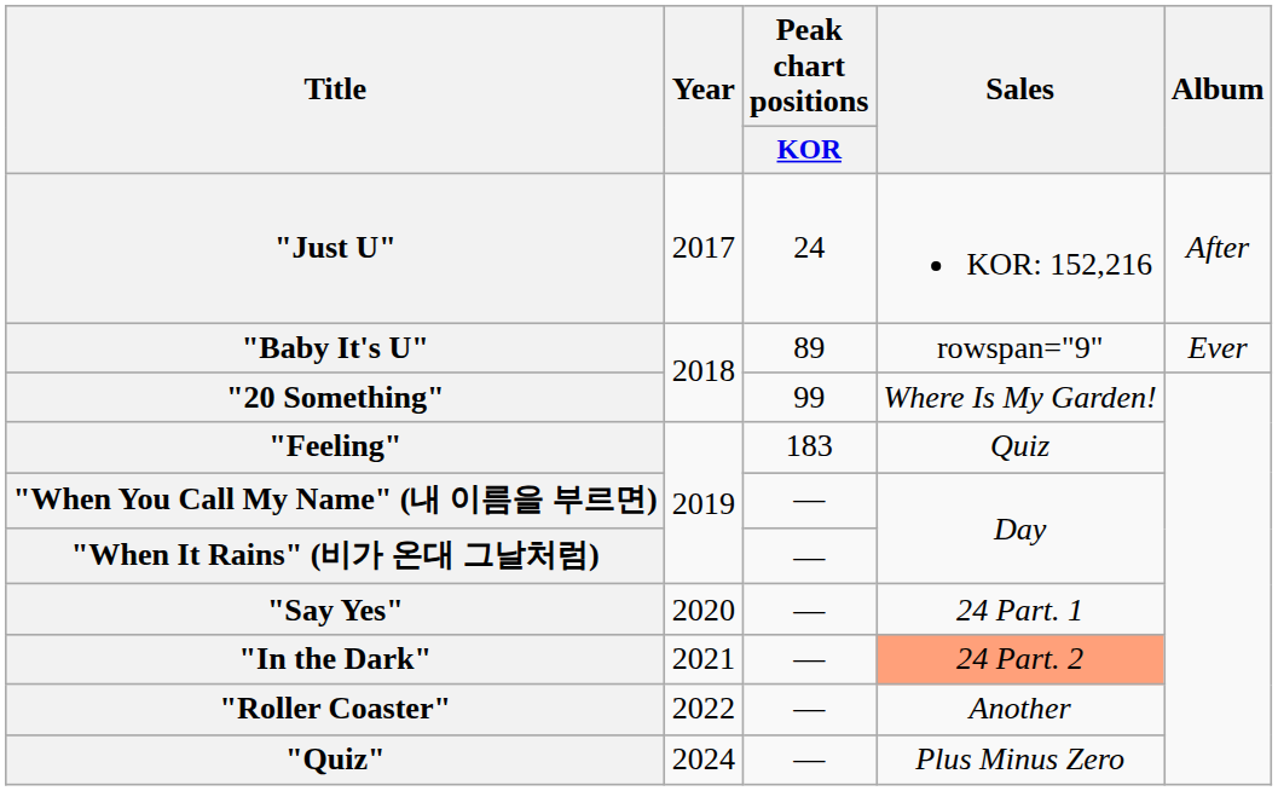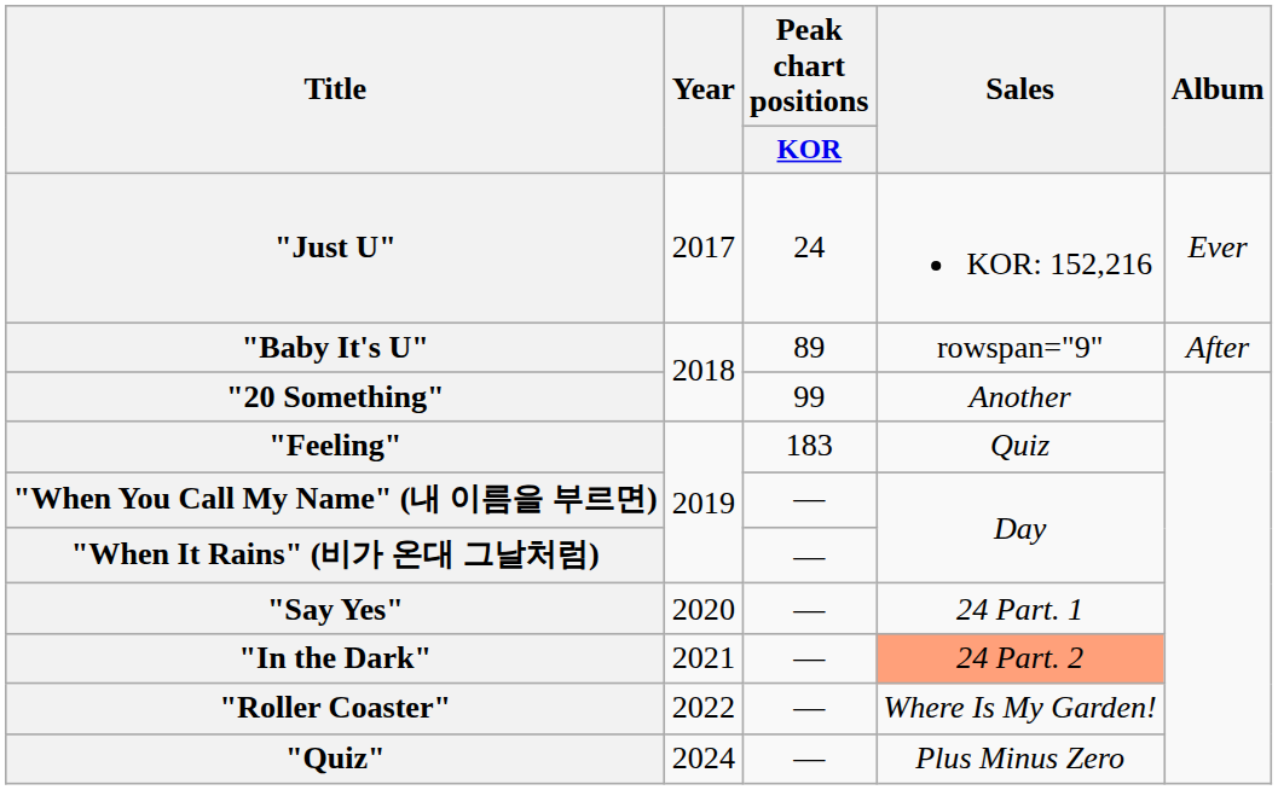"Just U" | Album: After -> Ever
"Baby It's U" | Album: Ever -> After
"20 Something" | Sales: Where Is My Garden! -> Another
"Roller Coaster" | Sales: Another -> Where Is My Garden!
